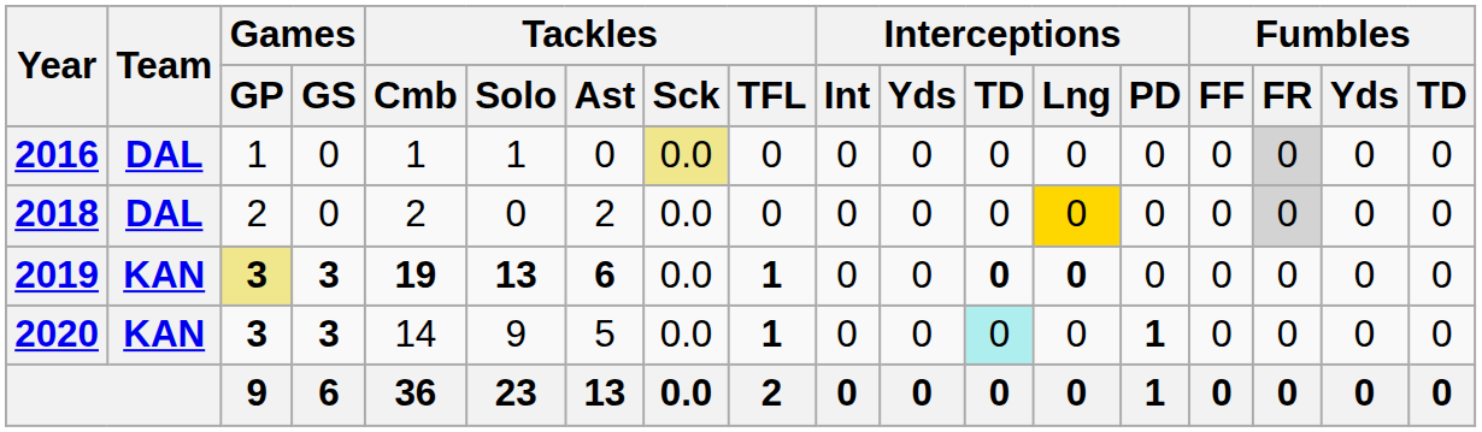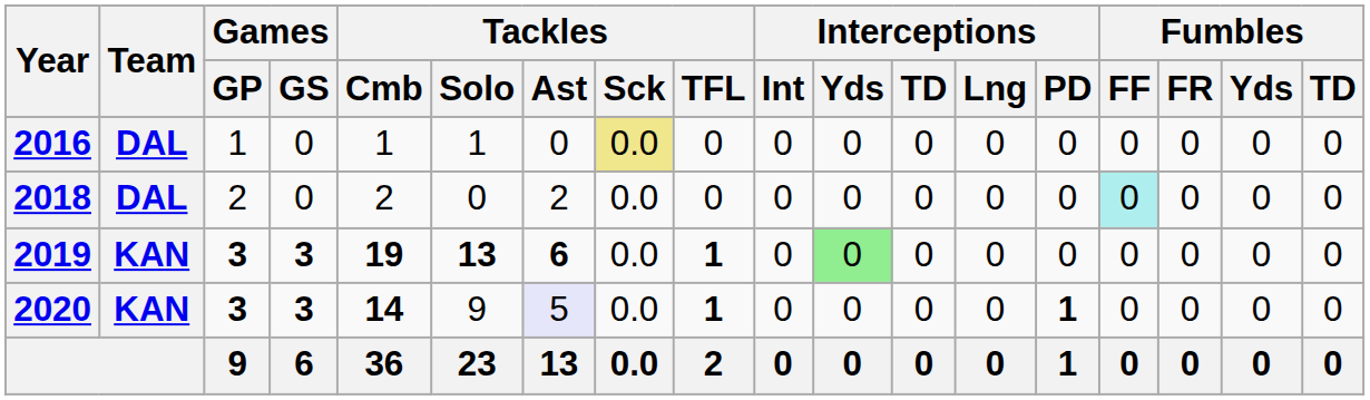2016 | Fumbles / FR: lightgrey background -> no background
2018 | Interceptions / Lng: gold background -> no background
2018 | Fumbles / FF: no background -> paleturquoise background
2018 | Fumbles / FR: lightgrey background -> no background
2019 | Games / GP: khaki background -> no background
2019 | Interceptions / Yds: no background -> lightgreen background
2019 | Interceptions / TD: bold -> normal
2019 | Interceptions / Lng: bold -> normal
2020 | Tackles / Cmb: normal -> bold
2020 | Tackles / Ast: no background -> lavender background
2020 | Interceptions / TD: paleturquoise background -> no background
